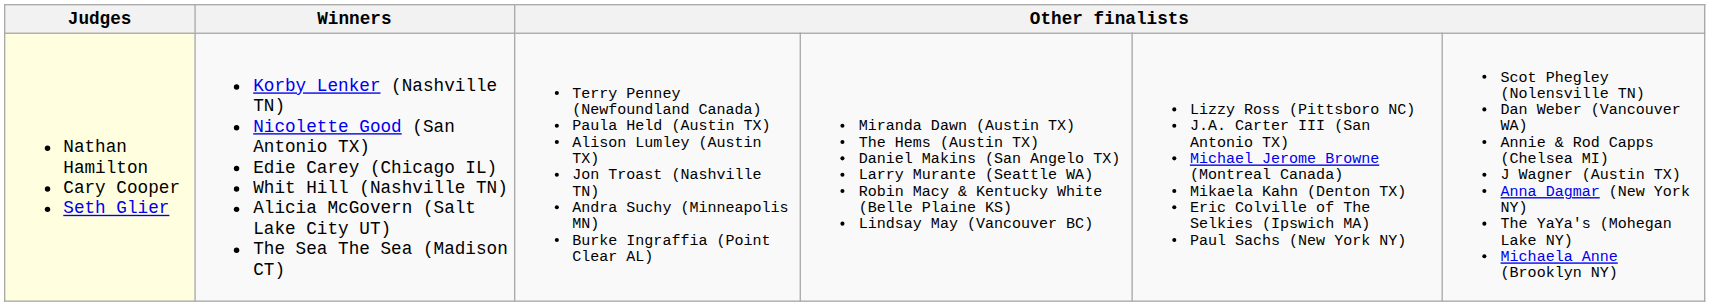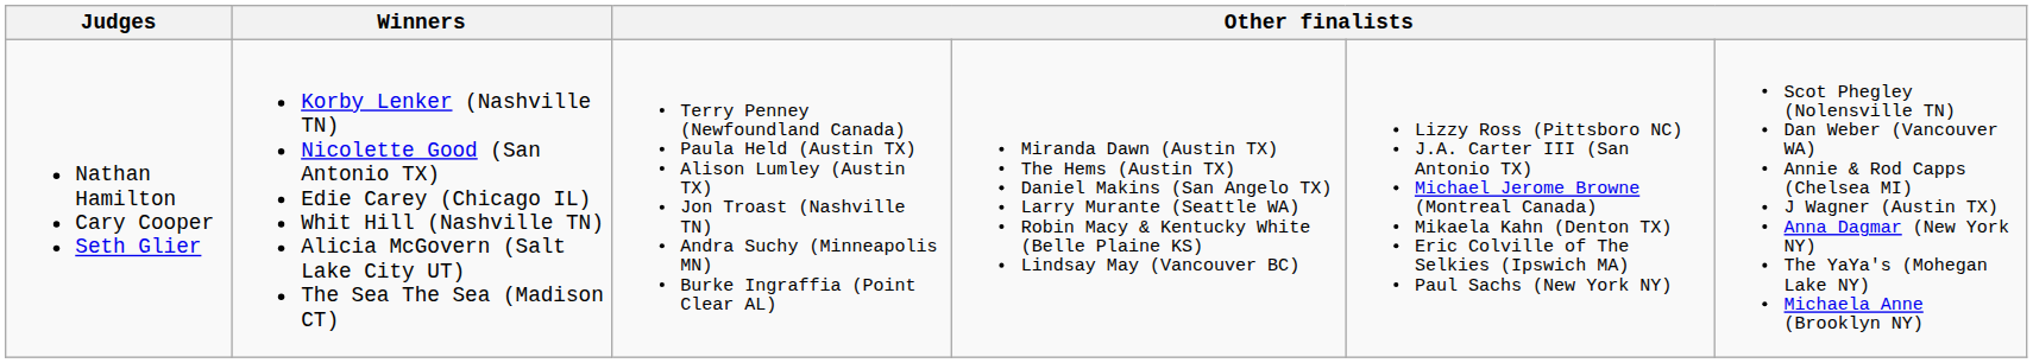Nathan Hamilton Cary Cooper Seth Glier | Judges: lightyellow background -> no background
